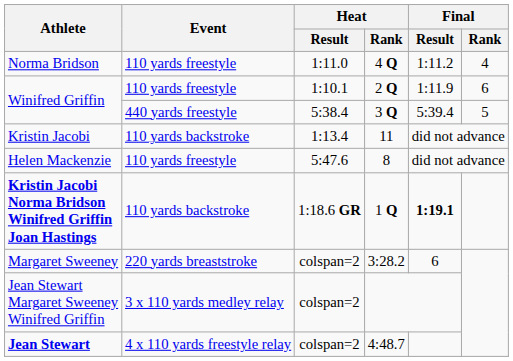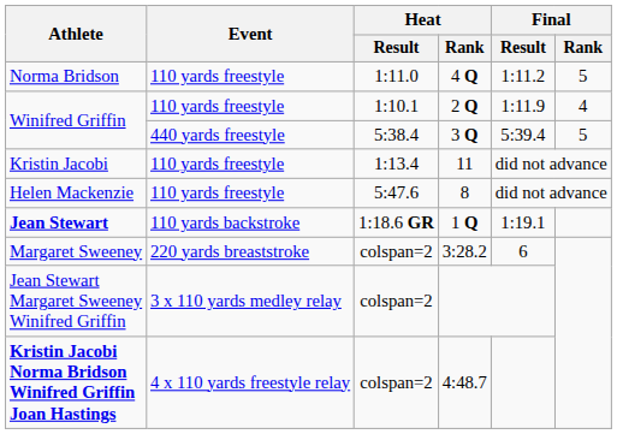4 Q | Final / Rank: 4 -> 5
2 Q | Final / Rank: 6 -> 4
11 | Event: 110 yards backstroke -> 110 yards freestyle
1 Q | Athlete: Kristin Jacobi Norma Bridson Winifred Griffin Joan Hastings -> Jean Stewart
1 Q | Final / Result: bold -> normal
4:48.7 | Athlete: Jean Stewart -> Kristin Jacobi Norma Bridson Winifred Griffin Joan Hastings
